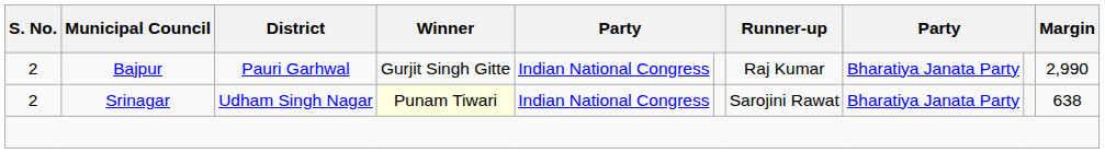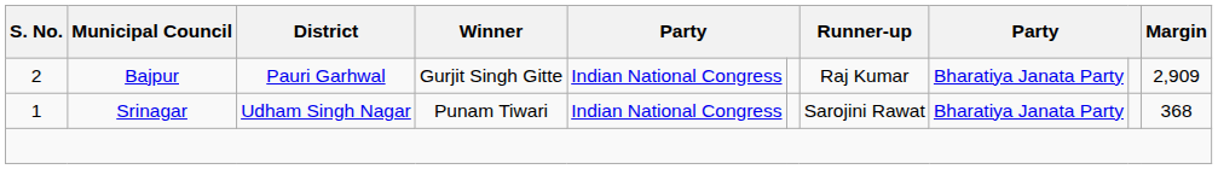Bajpur | Margin: 2,990 -> 2,909
Srinagar | S. No.: 2 -> 1
Srinagar | Winner: lightyellow background -> no background
Srinagar | Margin: 638 -> 368
